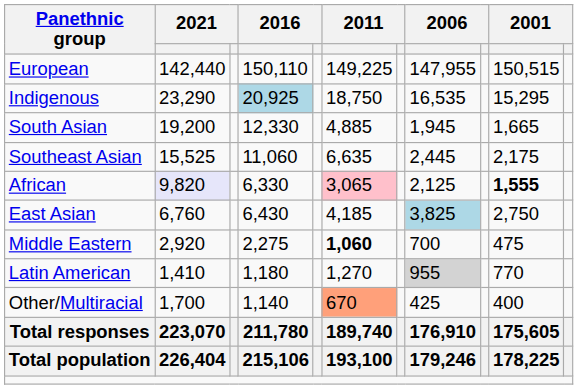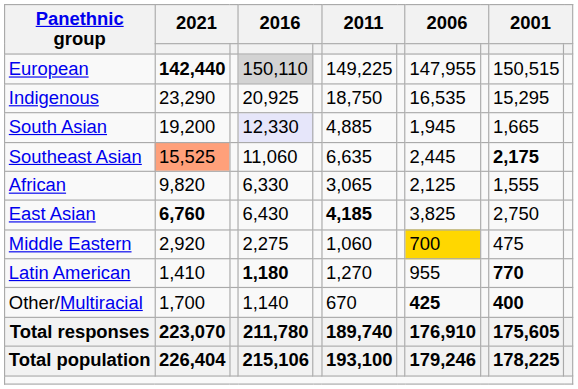European | column 2: normal -> bold
European | column 4: no background -> lightgrey background
Indigenous | column 4: lightblue background -> no background
South Asian | column 4: no background -> lavender background
Southeast Asian | column 2: no background -> lightsalmon background
Southeast Asian | column 10: normal -> bold
African | column 2: lavender background -> no background
African | column 6: pink background -> no background
African | column 10: bold -> normal
East Asian | column 2: normal -> bold
East Asian | column 6: normal -> bold
East Asian | column 8: lightblue background -> no background
Middle Eastern | column 6: bold -> normal
Middle Eastern | column 8: no background -> gold background
Latin American | column 4: normal -> bold
Latin American | column 8: lightgrey background -> no background
Latin American | column 10: normal -> bold
Other/Multiracial | column 6: lightsalmon background -> no background
Other/Multiracial | column 8: normal -> bold
Other/Multiracial | column 10: normal -> bold
